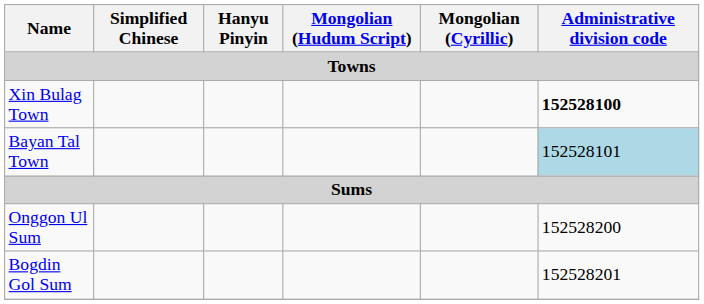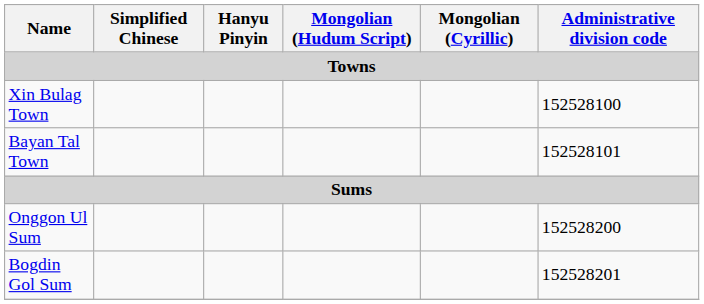Xin Bulag Town | Administrative division code: bold -> normal
Bayan Tal Town | Administrative division code: lightblue background -> no background
